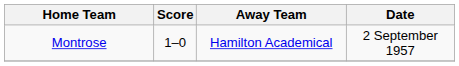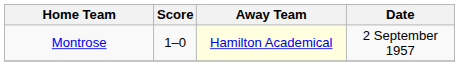Montrose | Away Team: no background -> lightyellow background
